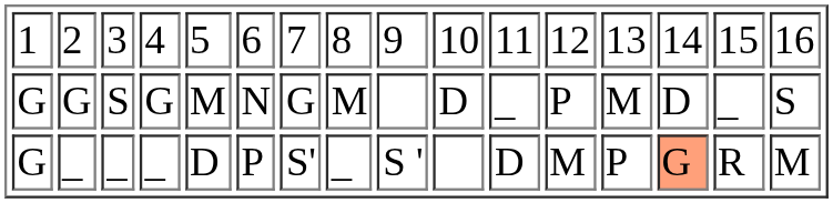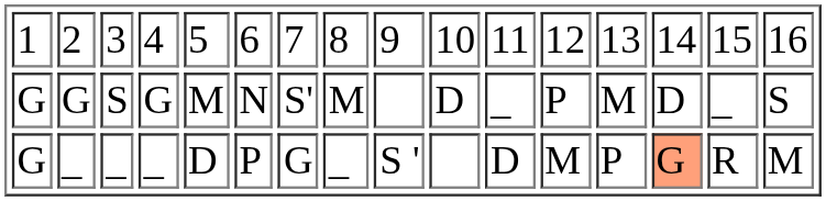row 2 | column 7: G -> S'
row 3 | column 7: S' -> G
